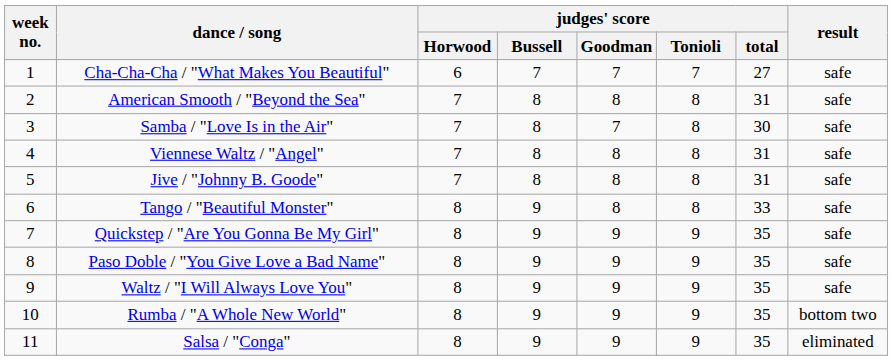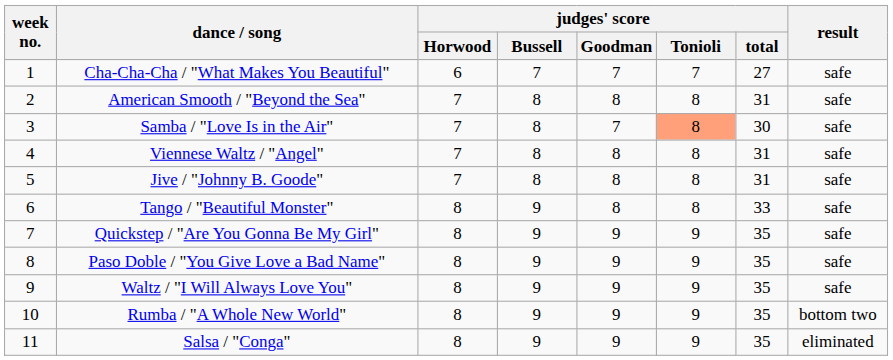Samba / "Love Is in the Air" | judges' score / Tonioli: no background -> lightsalmon background
